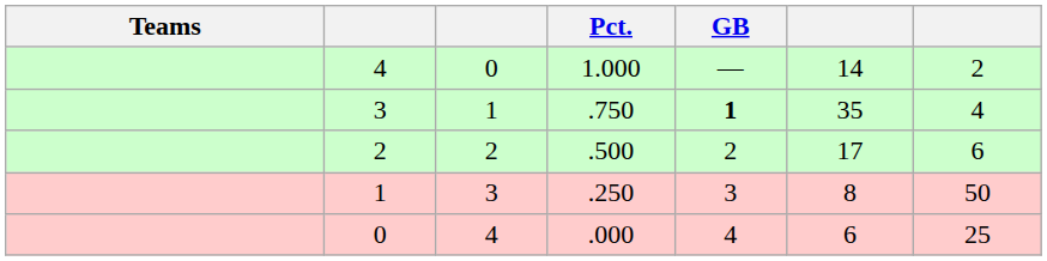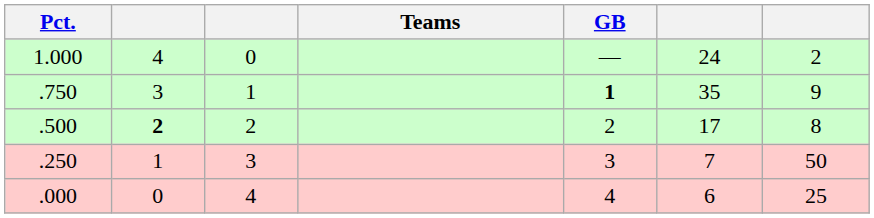columns swapped: Teams <-> Pct.
row 2 | column 6: 14 -> 24
row 3 | column 7: 4 -> 9
row 4 | column 2: normal -> bold
row 4 | column 7: 6 -> 8
row 5 | column 6: 8 -> 7
